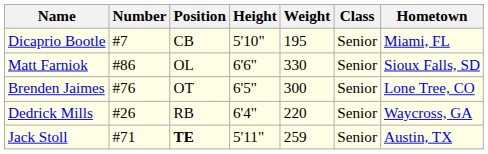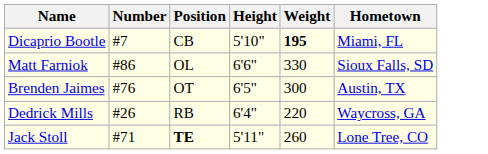- column: Class | Senior | Senior | Senior | Senior | Senior
Dicaprio Bootle | Weight: normal -> bold
Brenden Jaimes | Hometown: Lone Tree, CO -> Austin, TX
Jack Stoll | Weight: 259 -> 260
Jack Stoll | Hometown: Austin, TX -> Lone Tree, CO
